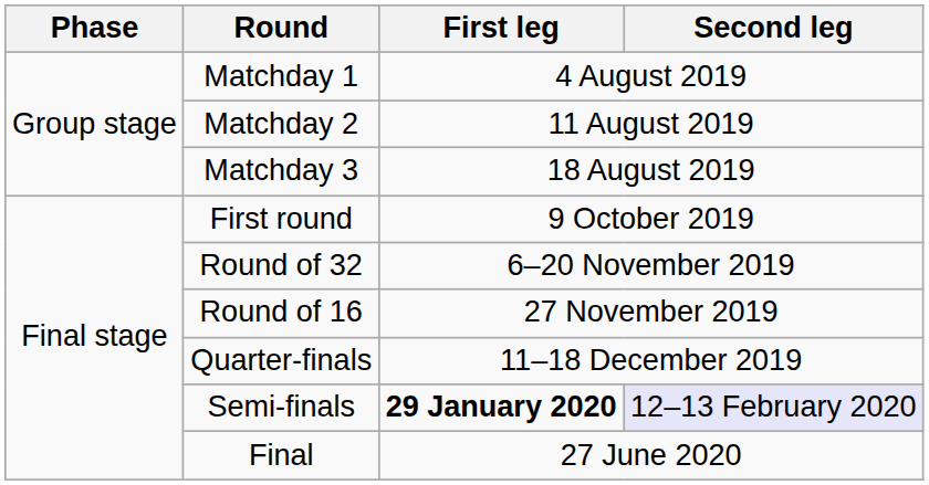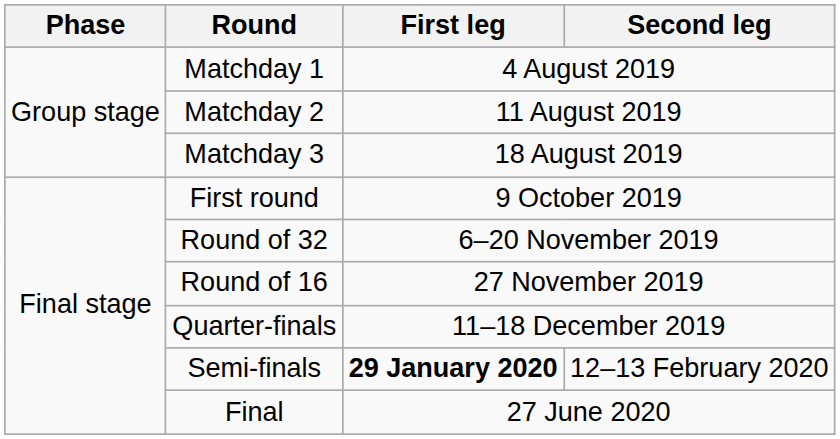Semi-finals | Second leg: lavender background -> no background
